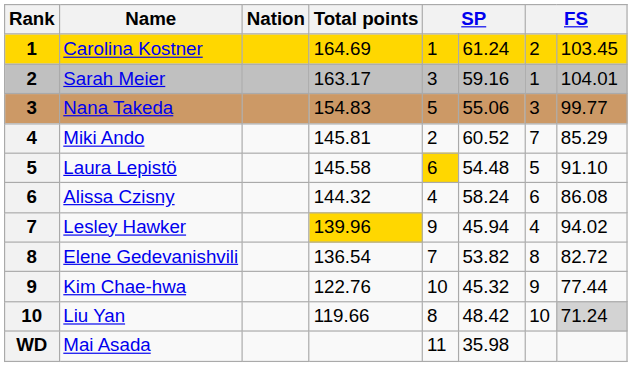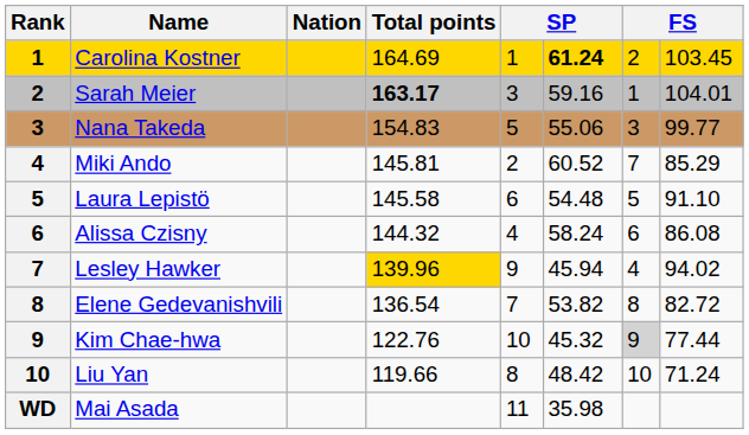Carolina Kostner | column 6: normal -> bold
Sarah Meier | Total points: normal -> bold
Laura Lepistö | column 5: gold background -> no background
Kim Chae-hwa | column 7: no background -> lightgrey background
Liu Yan | column 8: lightgrey background -> no background
